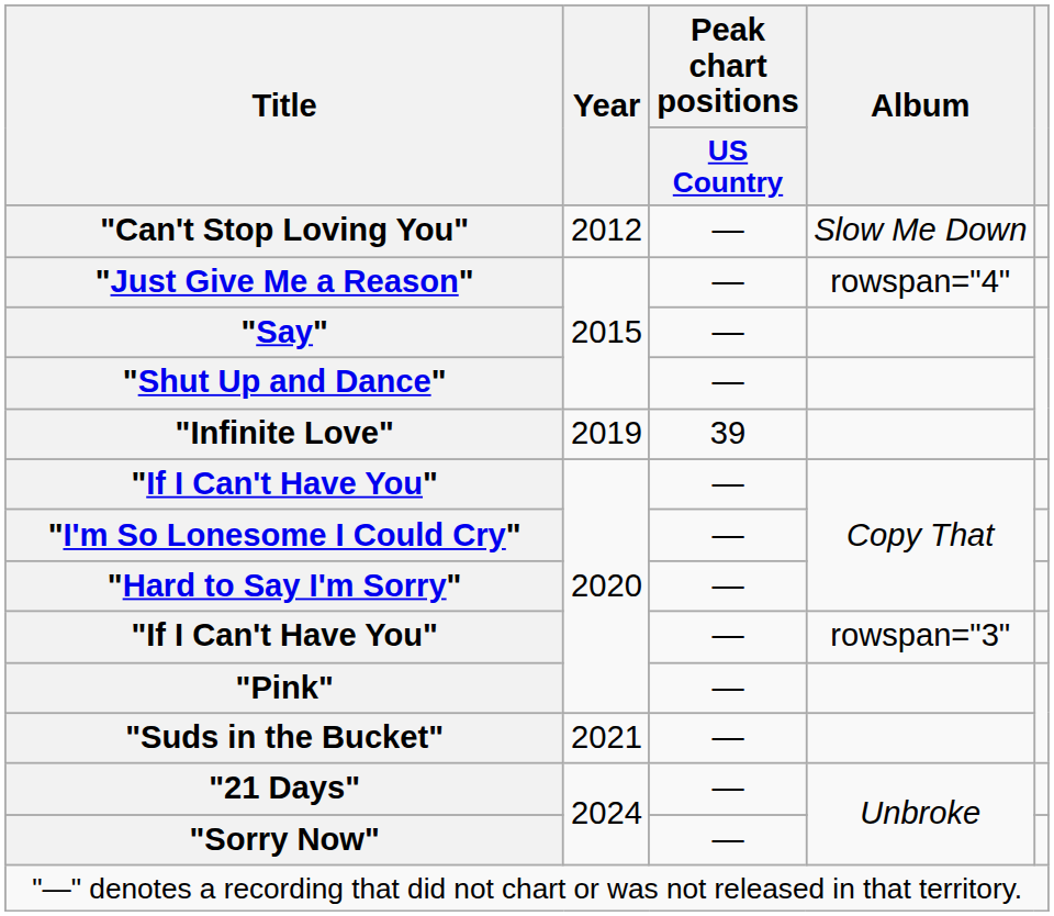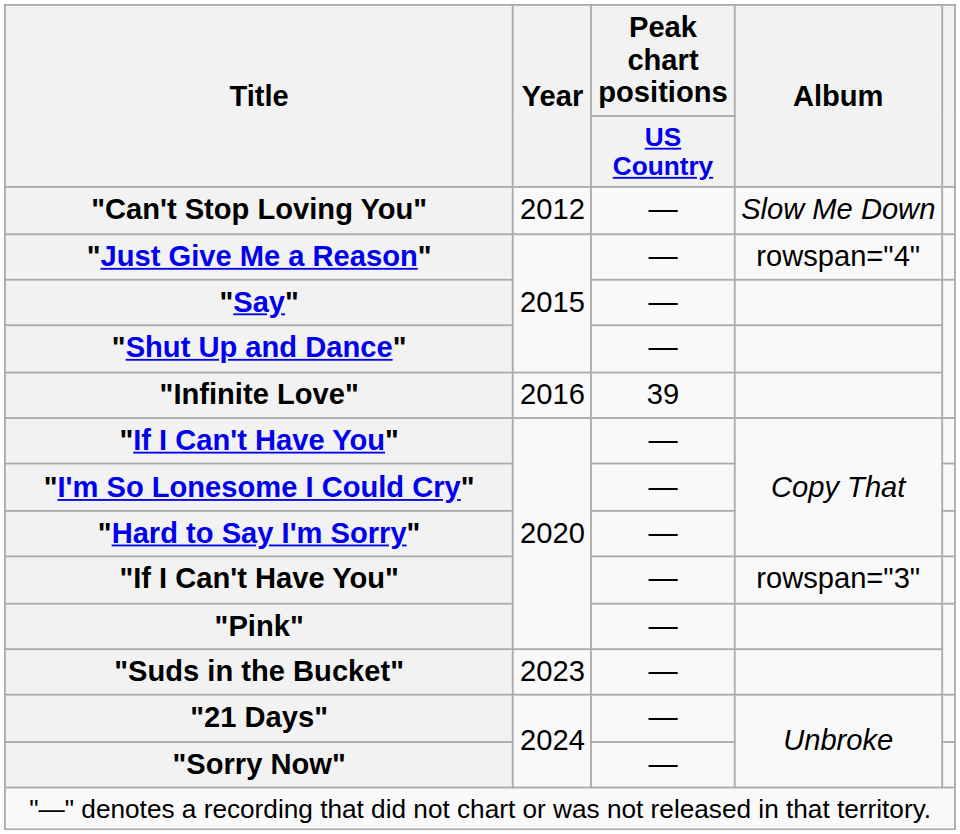"Infinite Love" | Year: 2019 -> 2016
"Suds in the Bucket" | Year: 2021 -> 2023
